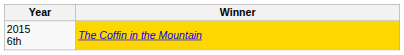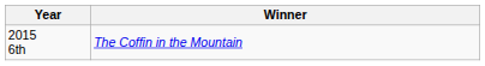2015 6th | Winner: gold background -> no background
